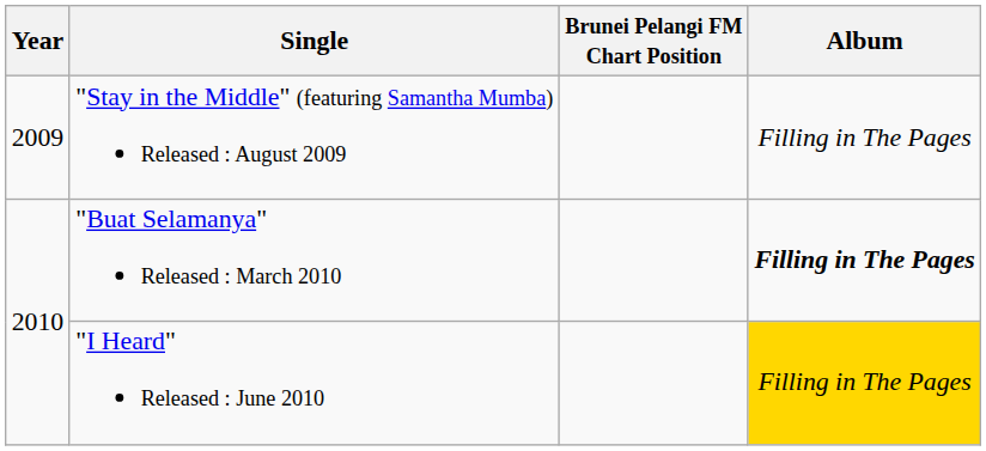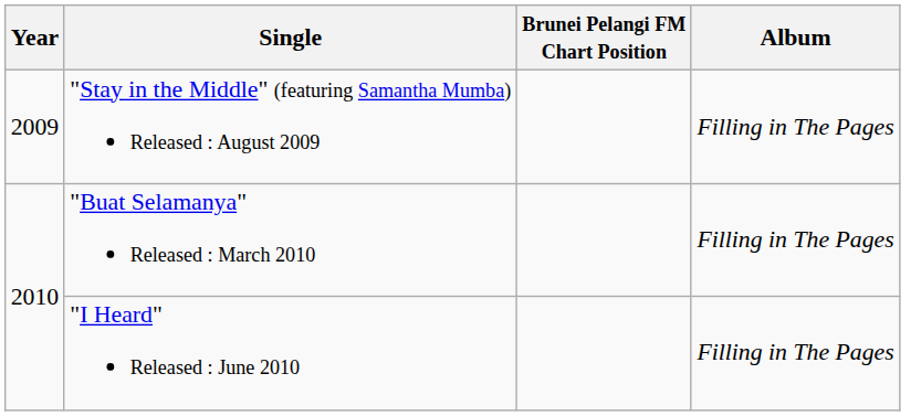"Buat Selamanya" Released : March 2010 | Album: bold -> normal
"I Heard" Released : June 2010 | Album: gold background -> no background
